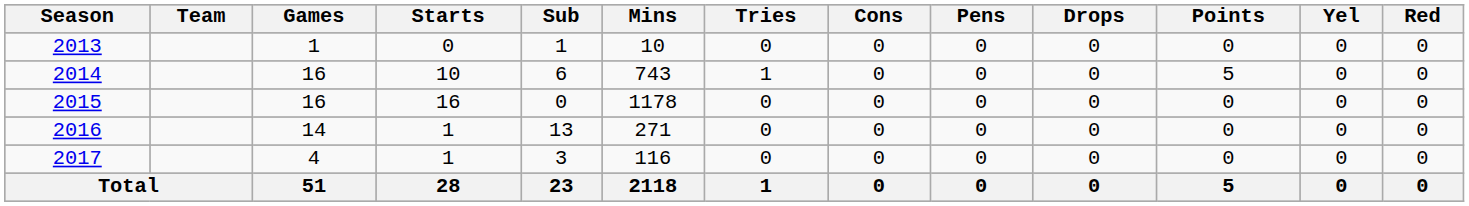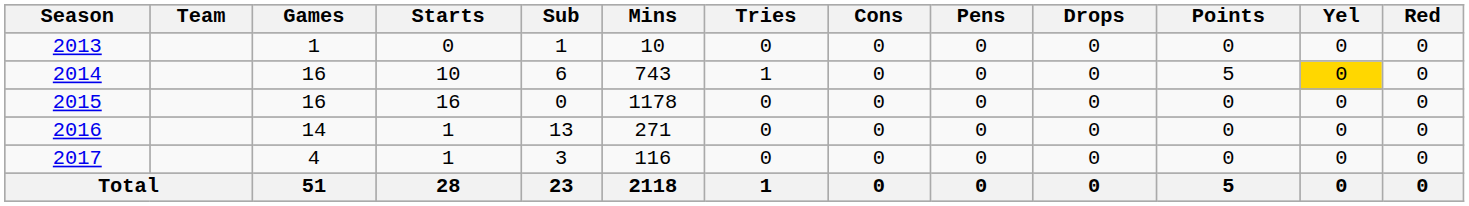2014 | Yel: no background -> gold background
